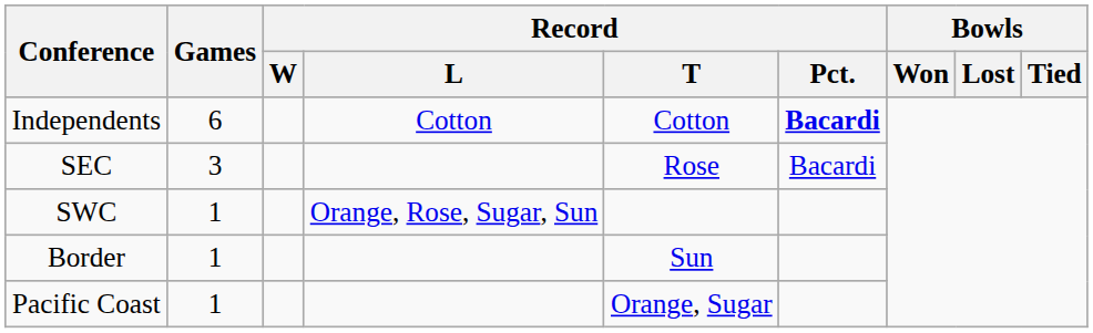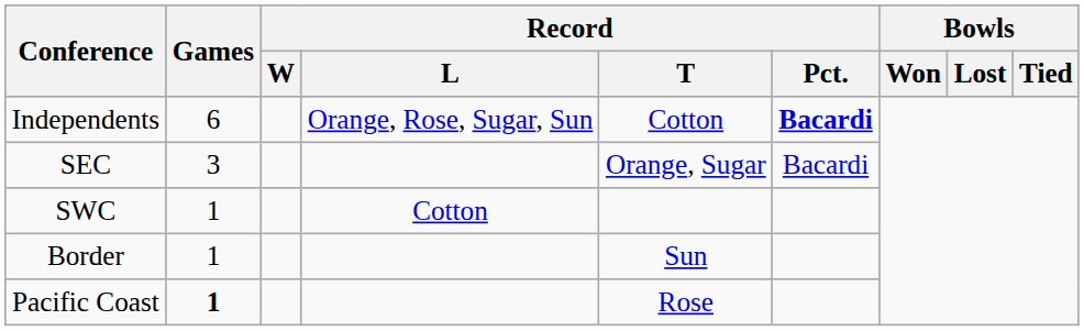Independents | Record / L: Cotton -> Orange, Rose, Sugar, Sun
SEC | Record / T: Rose -> Orange, Sugar
SWC | Record / L: Orange, Rose, Sugar, Sun -> Cotton
Pacific Coast | Games: normal -> bold
Pacific Coast | Record / T: Orange, Sugar -> Rose
